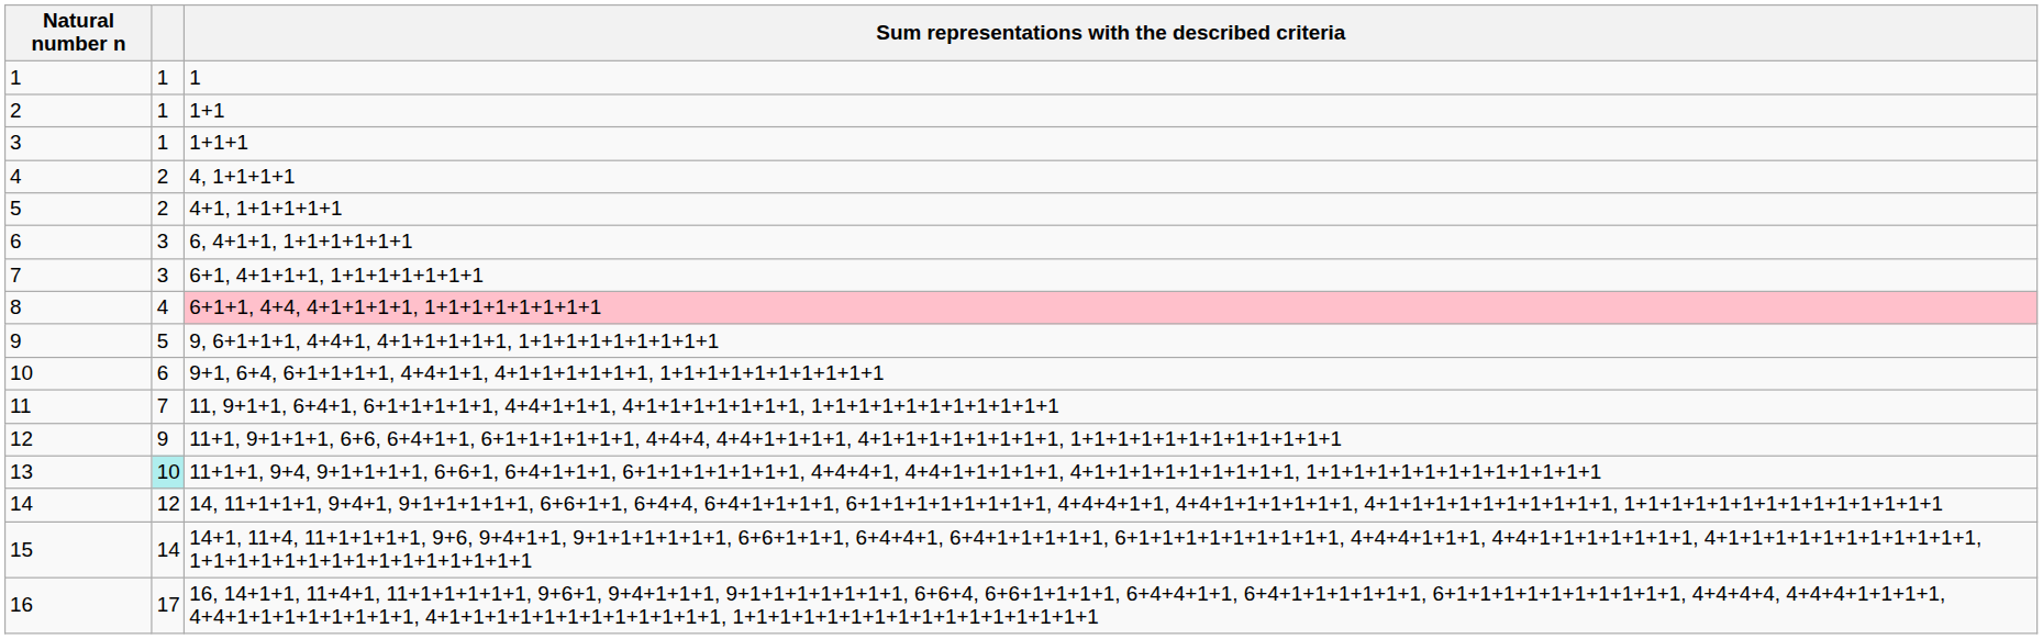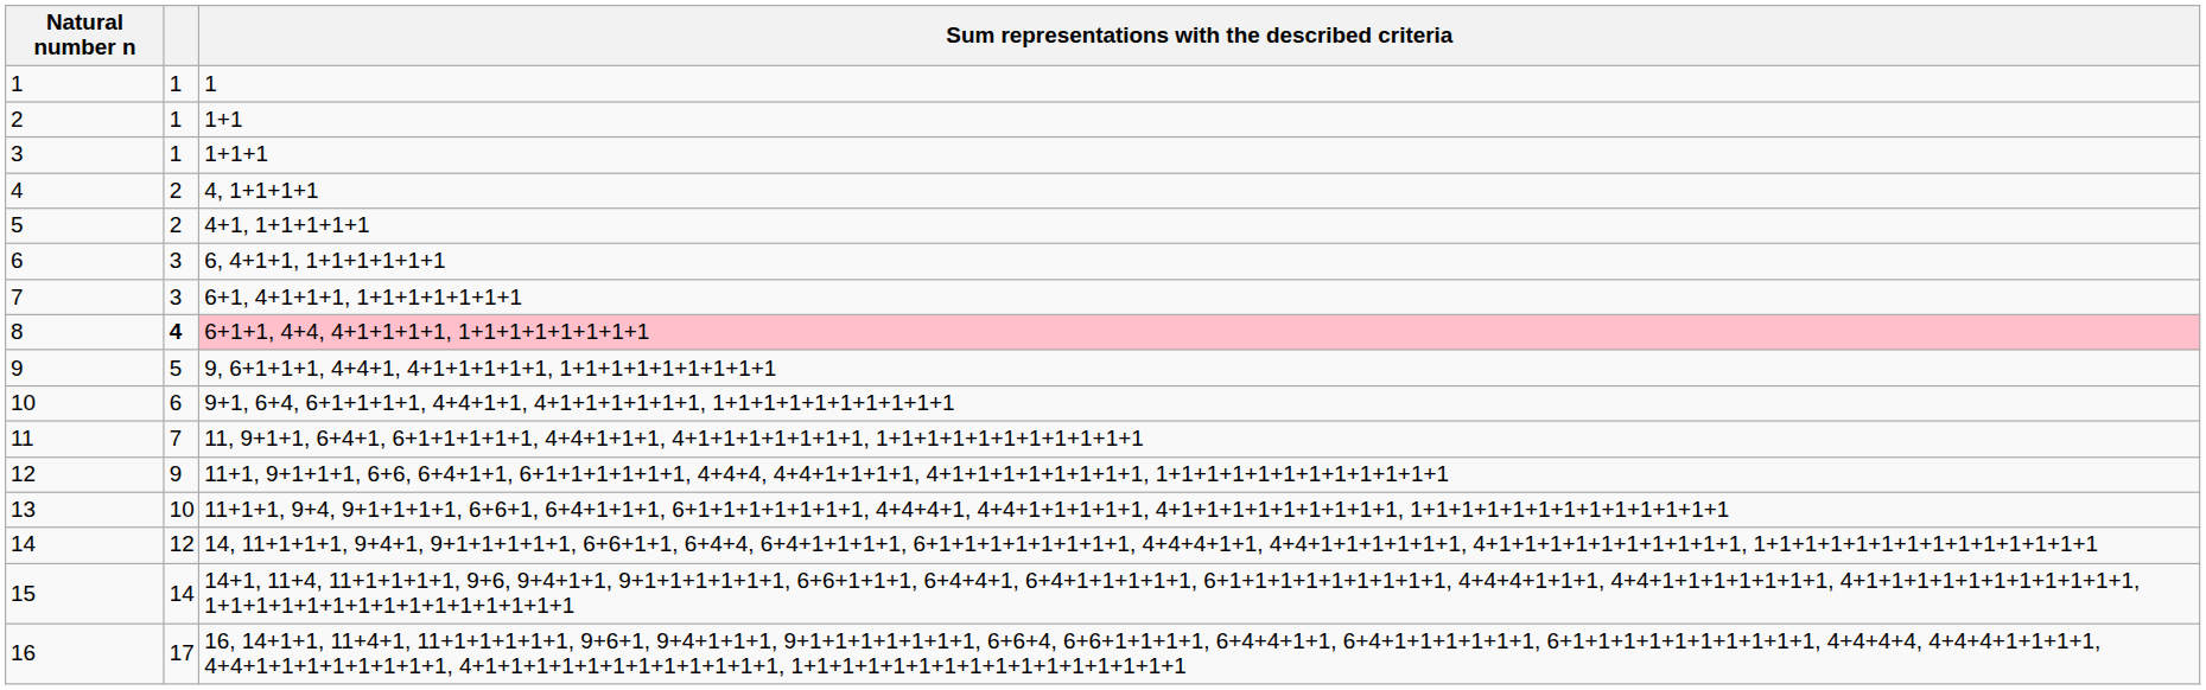8 | column 2: normal -> bold
13 | column 2: paleturquoise background -> no background
